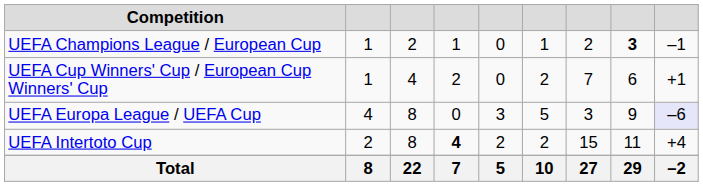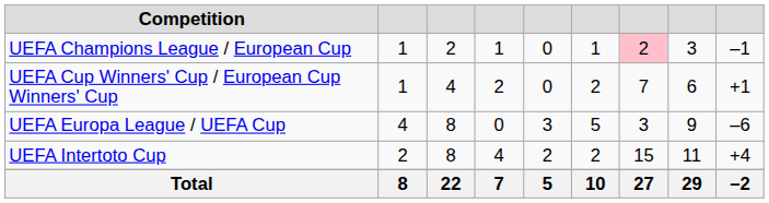UEFA Champions League / European Cup | column 7: no background -> pink background
UEFA Champions League / European Cup | column 8: bold -> normal
UEFA Europa League / UEFA Cup | column 9: lavender background -> no background
UEFA Intertoto Cup | column 4: bold -> normal
